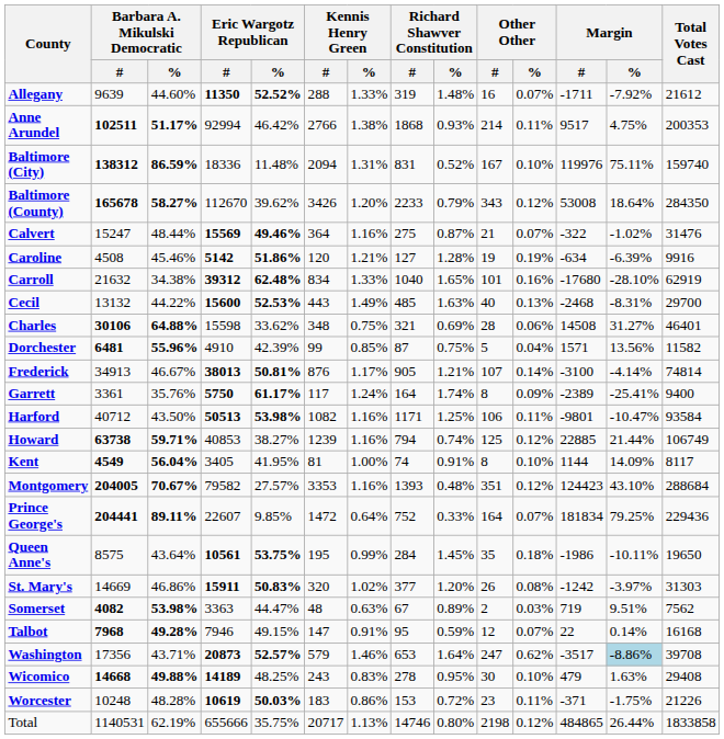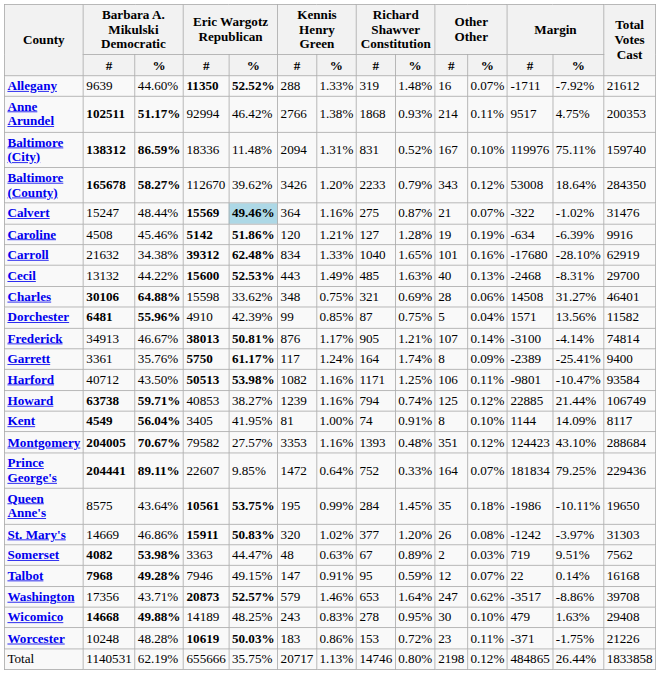Calvert | Eric Wargotz Republican / %: no background -> lightblue background
Washington | Margin / %: lightblue background -> no background
Wicomico | Eric Wargotz Republican / #: bold -> normal
